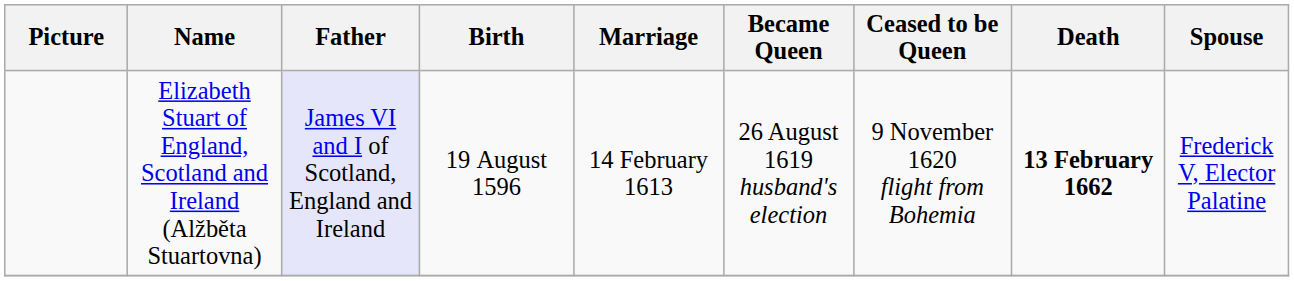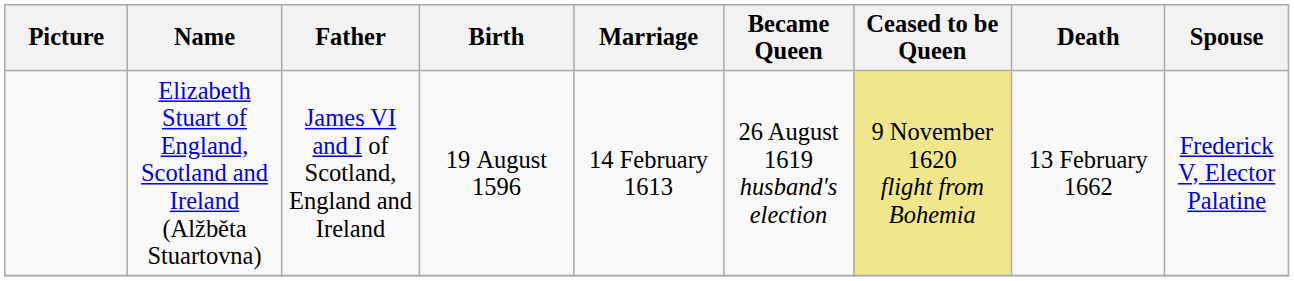row 2 | Father: lavender background -> no background
row 2 | Ceased to be Queen: no background -> khaki background
row 2 | Death: bold -> normal
